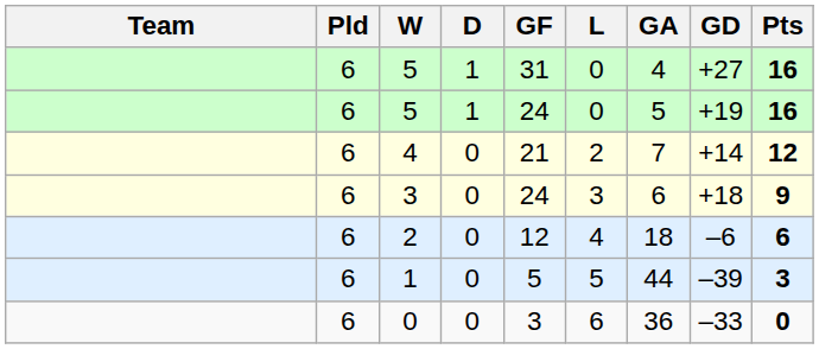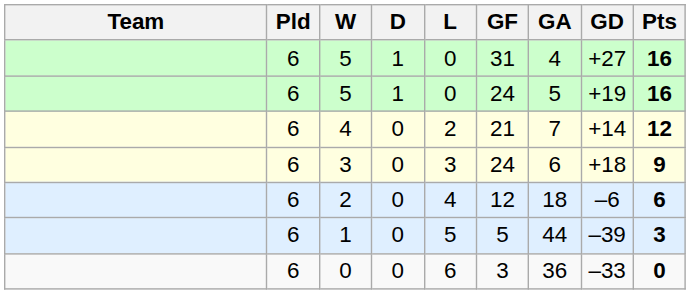columns swapped: L <-> GF
